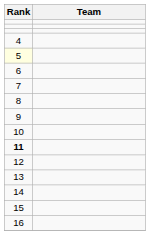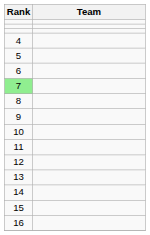row 6 | Rank: lightyellow background -> no background
row 8 | Rank: no background -> lightgreen background
row 12 | Rank: bold -> normal
